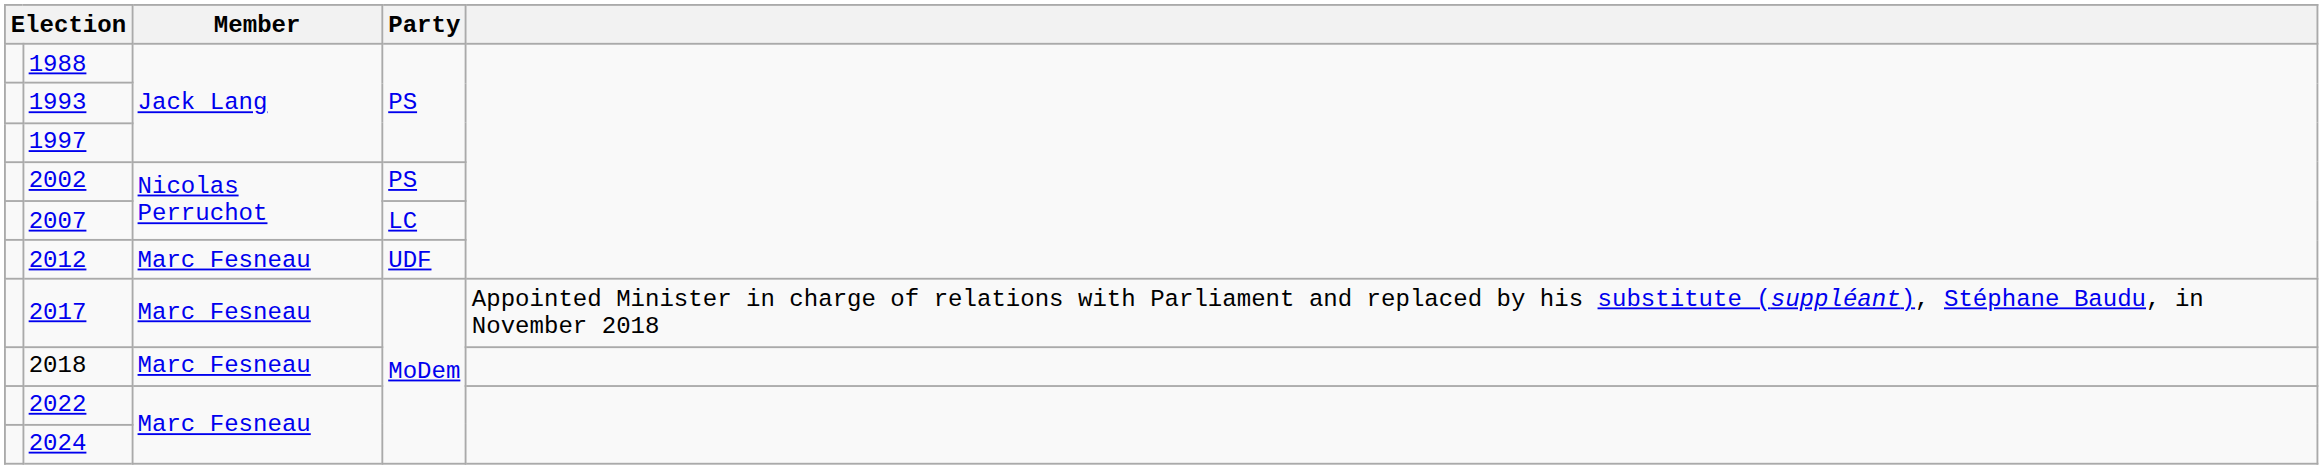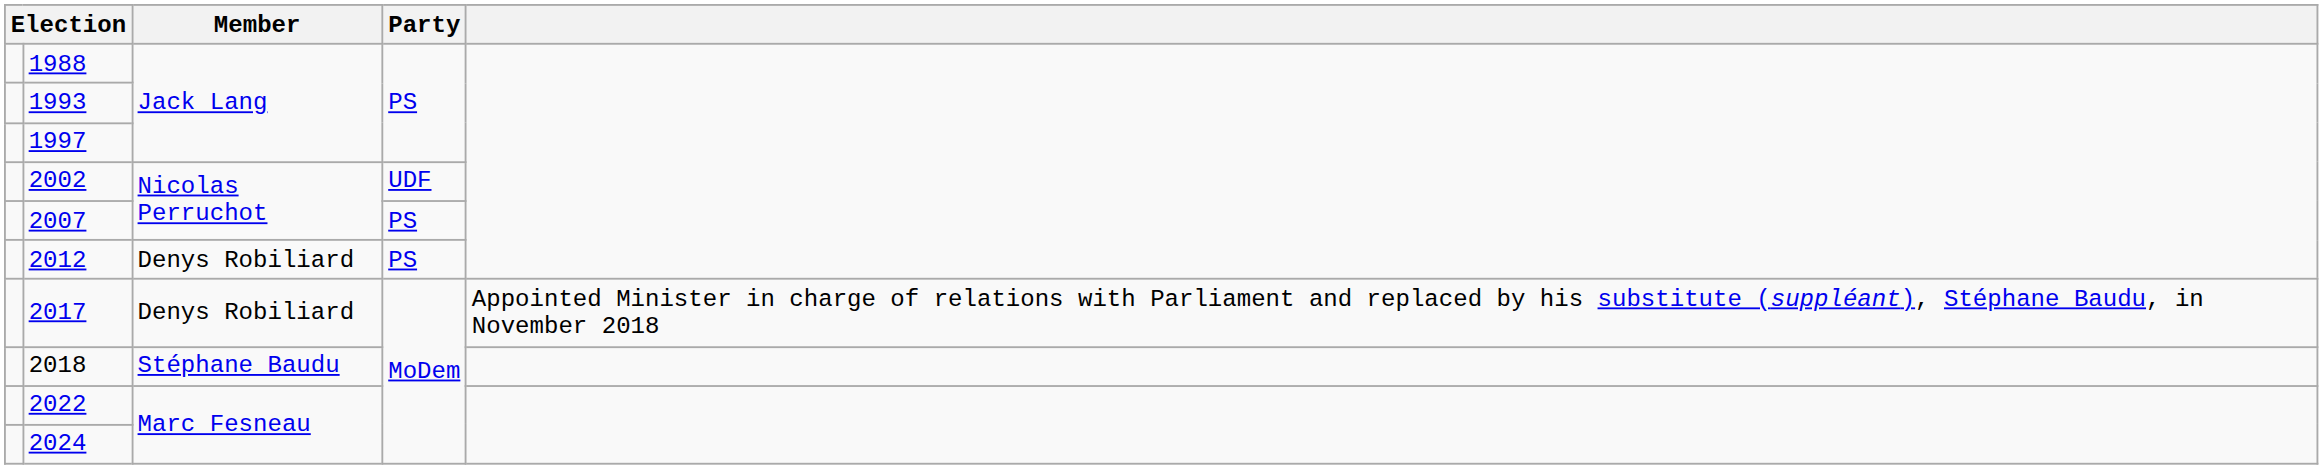2002 | Party: PS -> UDF
2007 | Party: LC -> PS
2012 | Member: Marc Fesneau -> Denys Robiliard
2012 | Party: UDF -> PS
2017 | Member: Marc Fesneau -> Denys Robiliard
2018 | Member: Marc Fesneau -> Stéphane Baudu
